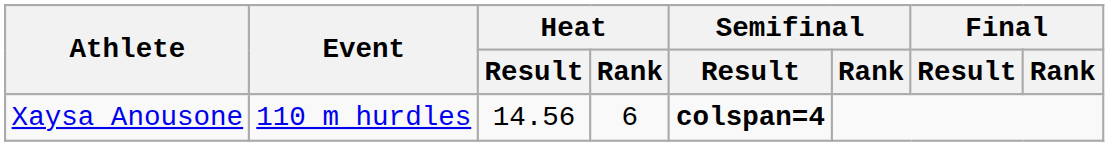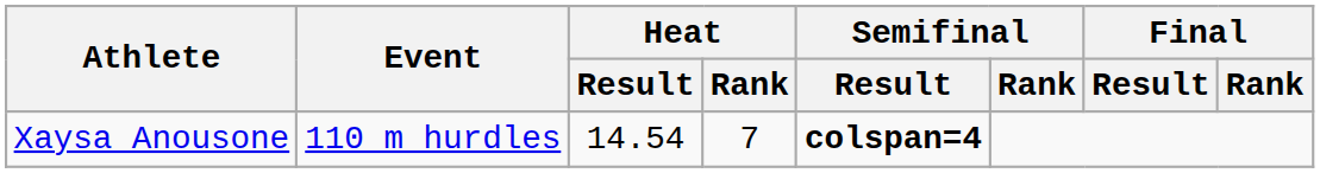Xaysa Anousone | Heat / Result: 14.56 -> 14.54
Xaysa Anousone | Heat / Rank: 6 -> 7
